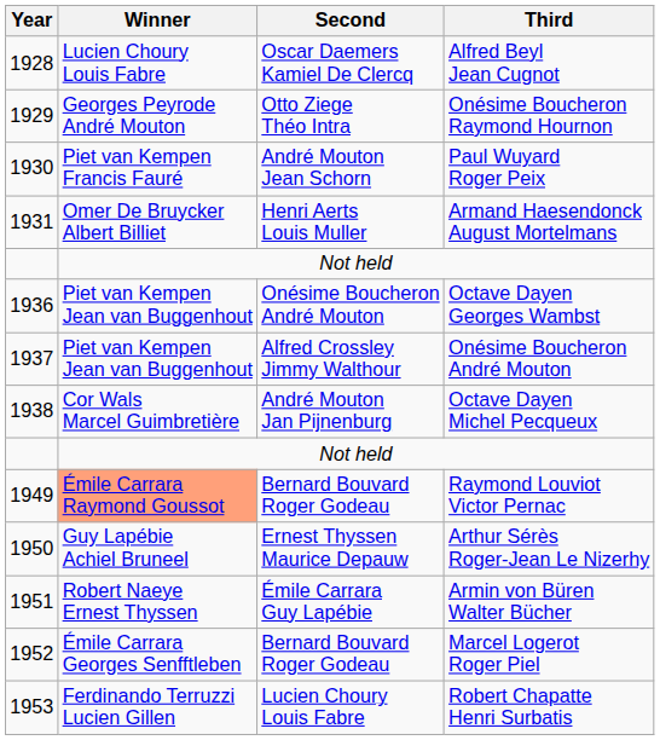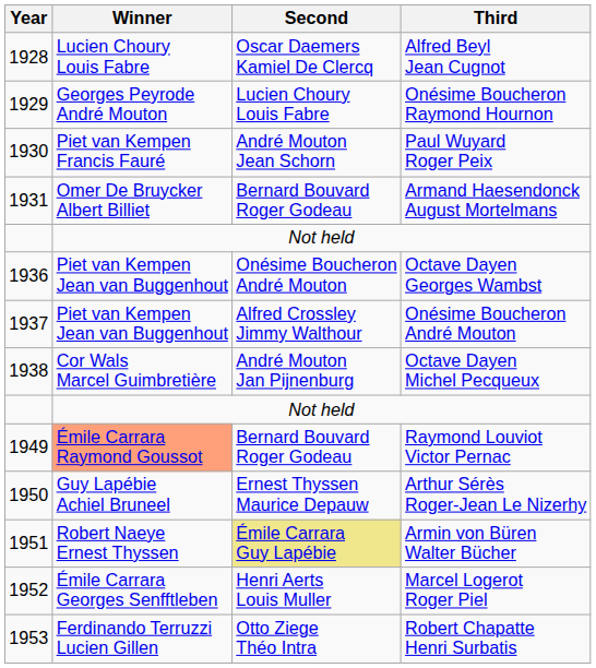Onésime Boucheron Raymond Hournon | Second: Otto Ziege Théo Intra -> Lucien Choury Louis Fabre
Armand Haesendonck August Mortelmans | Second: Henri Aerts Louis Muller -> Bernard Bouvard Roger Godeau
Armin von Büren Walter Bücher | Second: no background -> khaki background
Marcel Logerot Roger Piel | Second: Bernard Bouvard Roger Godeau -> Henri Aerts Louis Muller
Robert Chapatte Henri Surbatis | Second: Lucien Choury Louis Fabre -> Otto Ziege Théo Intra
